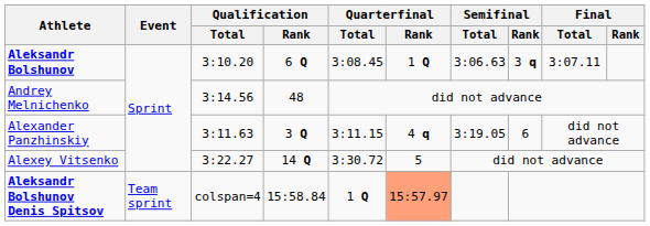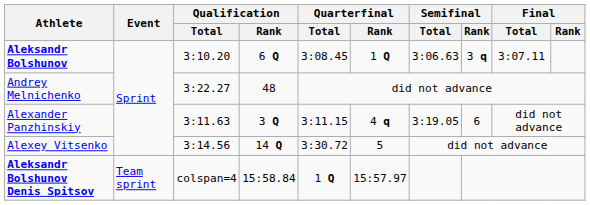Andrey Melnichenko | Qualification / Total: 3:14.56 -> 3:22.27
Alexey Vitsenko | Qualification / Total: 3:22.27 -> 3:14.56
Aleksandr Bolshunov Denis Spitsov | Quarterfinal / Rank: lightsalmon background -> no background
